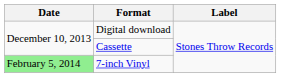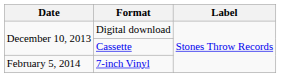7-inch Vinyl | Date: lightgreen background -> no background
